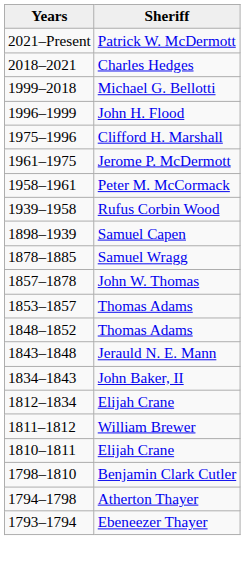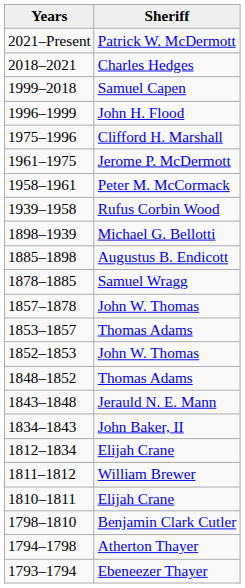1999–2018 | Sheriff: Michael G. Bellotti -> Samuel Capen
1898–1939 | Sheriff: Samuel Capen -> Michael G. Bellotti
+ row: 1885–1898 | Augustus B. Endicott
+ row: 1852–1853 | John W. Thomas
